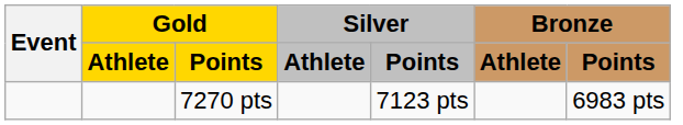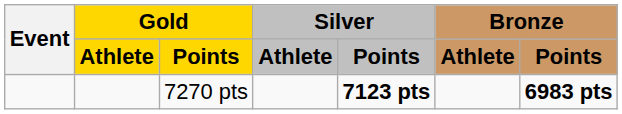7270 pts | Silver / Points: normal -> bold
7270 pts | Bronze / Points: normal -> bold
